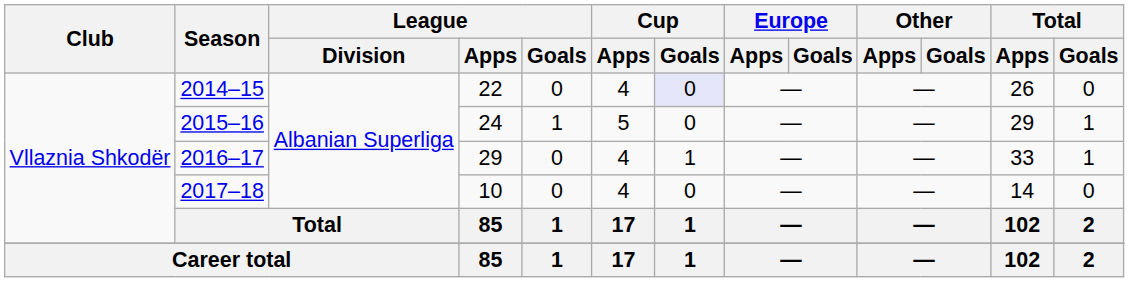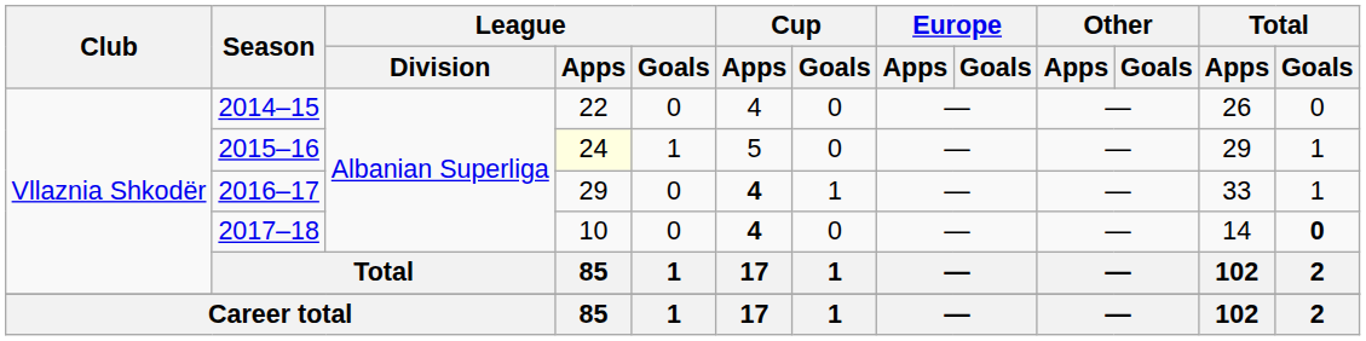2014–15 | Cup / Goals: lavender background -> no background
2015–16 | League / Apps: no background -> lightyellow background
2016–17 | Cup / Apps: normal -> bold
2017–18 | Cup / Apps: normal -> bold
2017–18 | Total / Goals: normal -> bold
